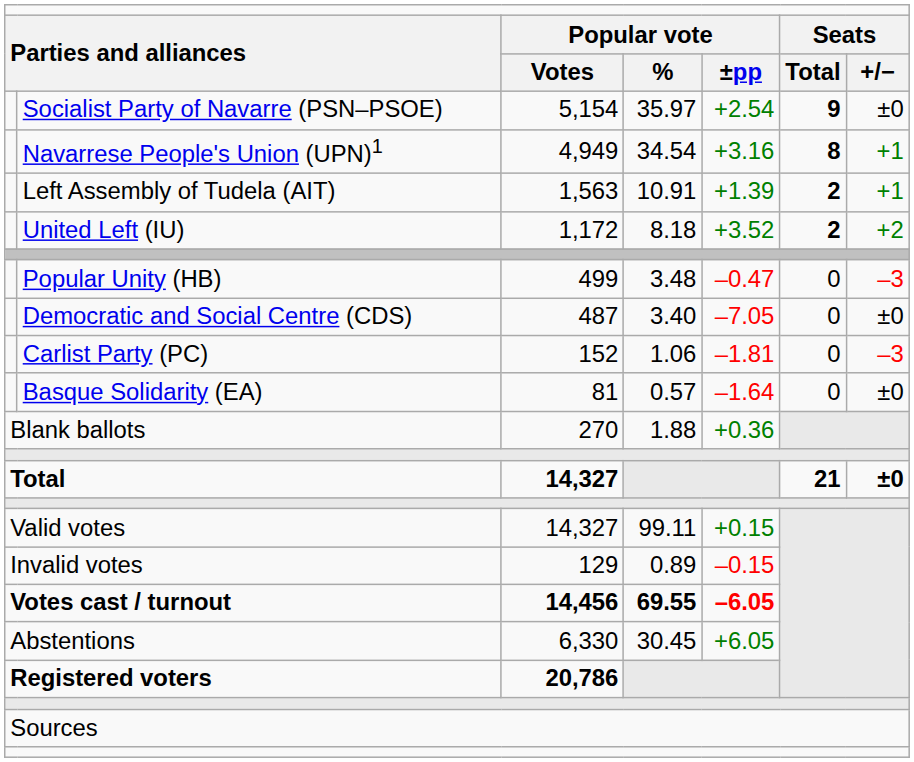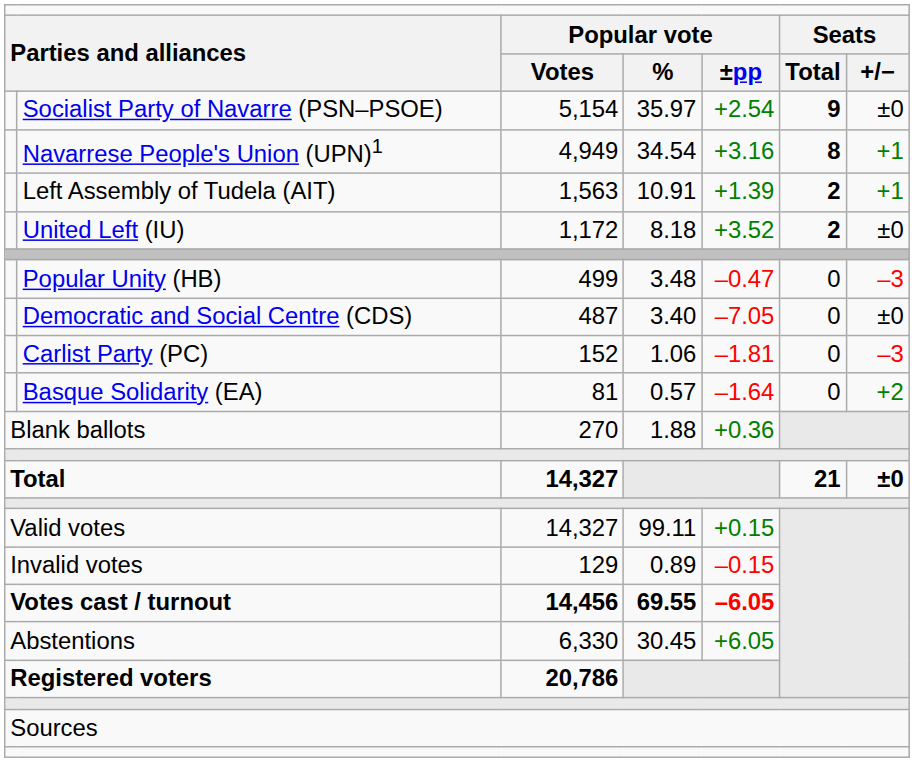United Left (IU) | column 7: +2 -> ±0
Basque Solidarity (EA) | column 7: ±0 -> +2
